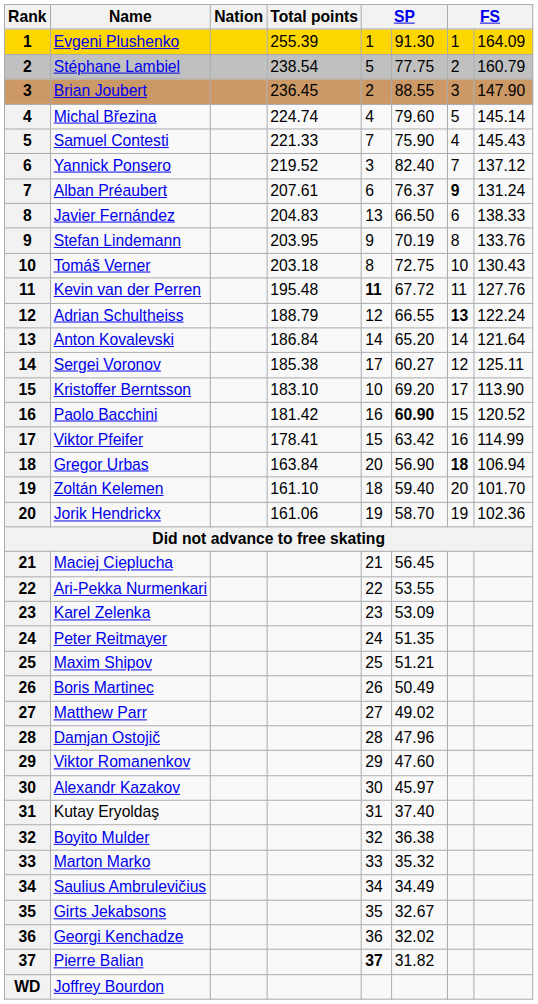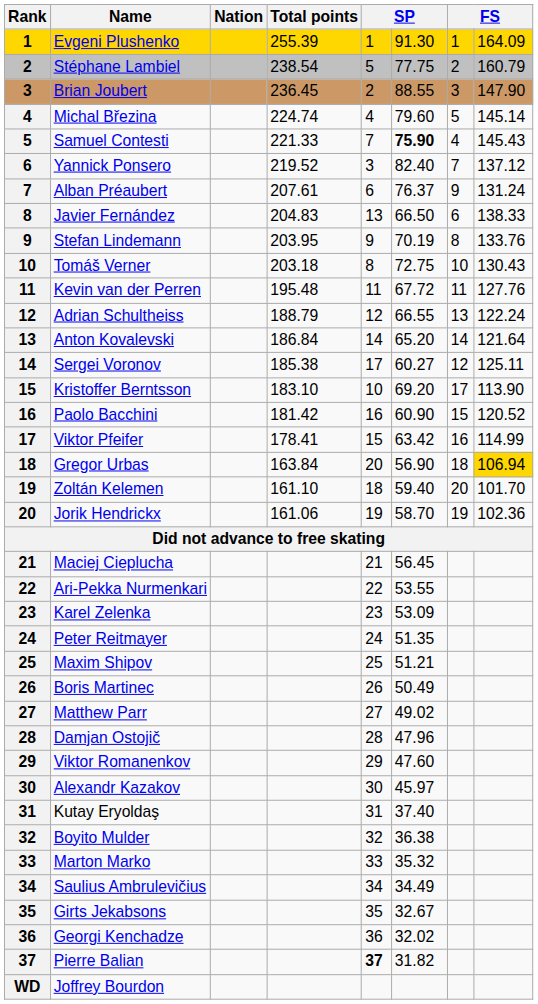Samuel Contesti | column 6: normal -> bold
Alban Préaubert | column 7: bold -> normal
Kevin van der Perren | column 5: bold -> normal
Adrian Schultheiss | column 7: bold -> normal
Paolo Bacchini | column 6: bold -> normal
Gregor Urbas | column 7: bold -> normal
Gregor Urbas | column 8: no background -> gold background
